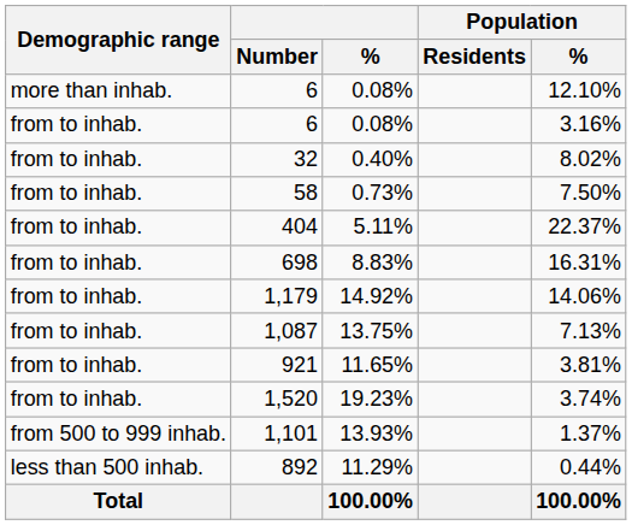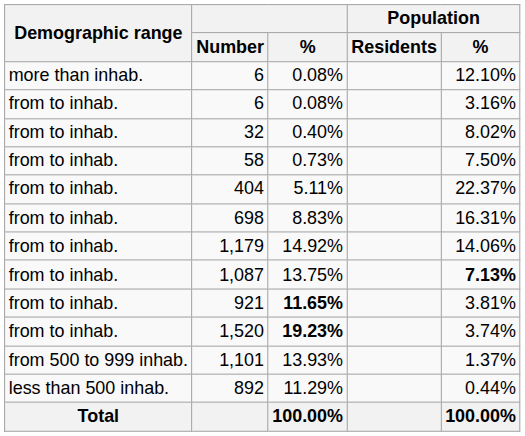1,087 | Population / %: normal -> bold
921 | %: normal -> bold
1,520 | %: normal -> bold
